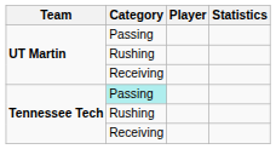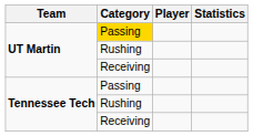UT Martin / Passing | Category: no background -> gold background
Tennessee Tech / Passing | Category: paleturquoise background -> no background
